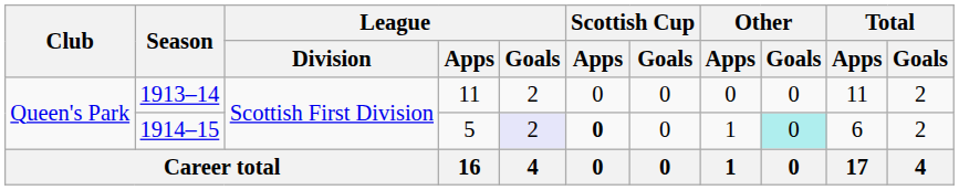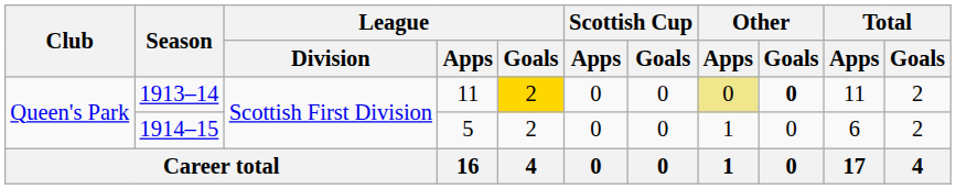1913–14 | League / Goals: no background -> gold background
1913–14 | Other / Apps: no background -> khaki background
1913–14 | Other / Goals: normal -> bold
1914–15 | League / Goals: lavender background -> no background
1914–15 | Scottish Cup / Apps: bold -> normal
1914–15 | Other / Goals: paleturquoise background -> no background
